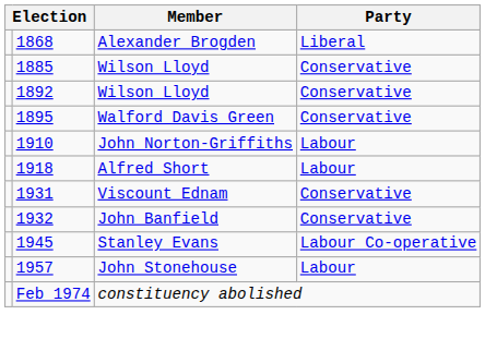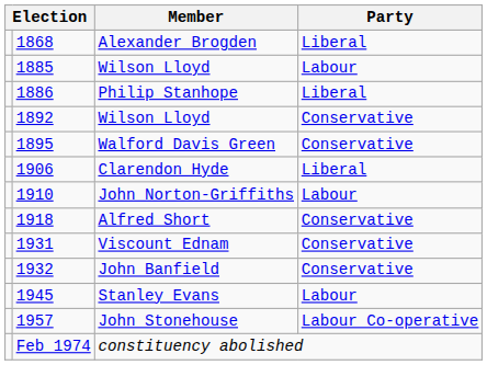1885 / Wilson Lloyd | Party: Conservative -> Labour
+ row: 1886 | Philip Stanhope | Liberal
+ row: 1906 | Clarendon Hyde | Liberal
Alfred Short | Party: Labour -> Conservative
Stanley Evans | Party: Labour Co-operative -> Labour
John Stonehouse | Party: Labour -> Labour Co-operative
